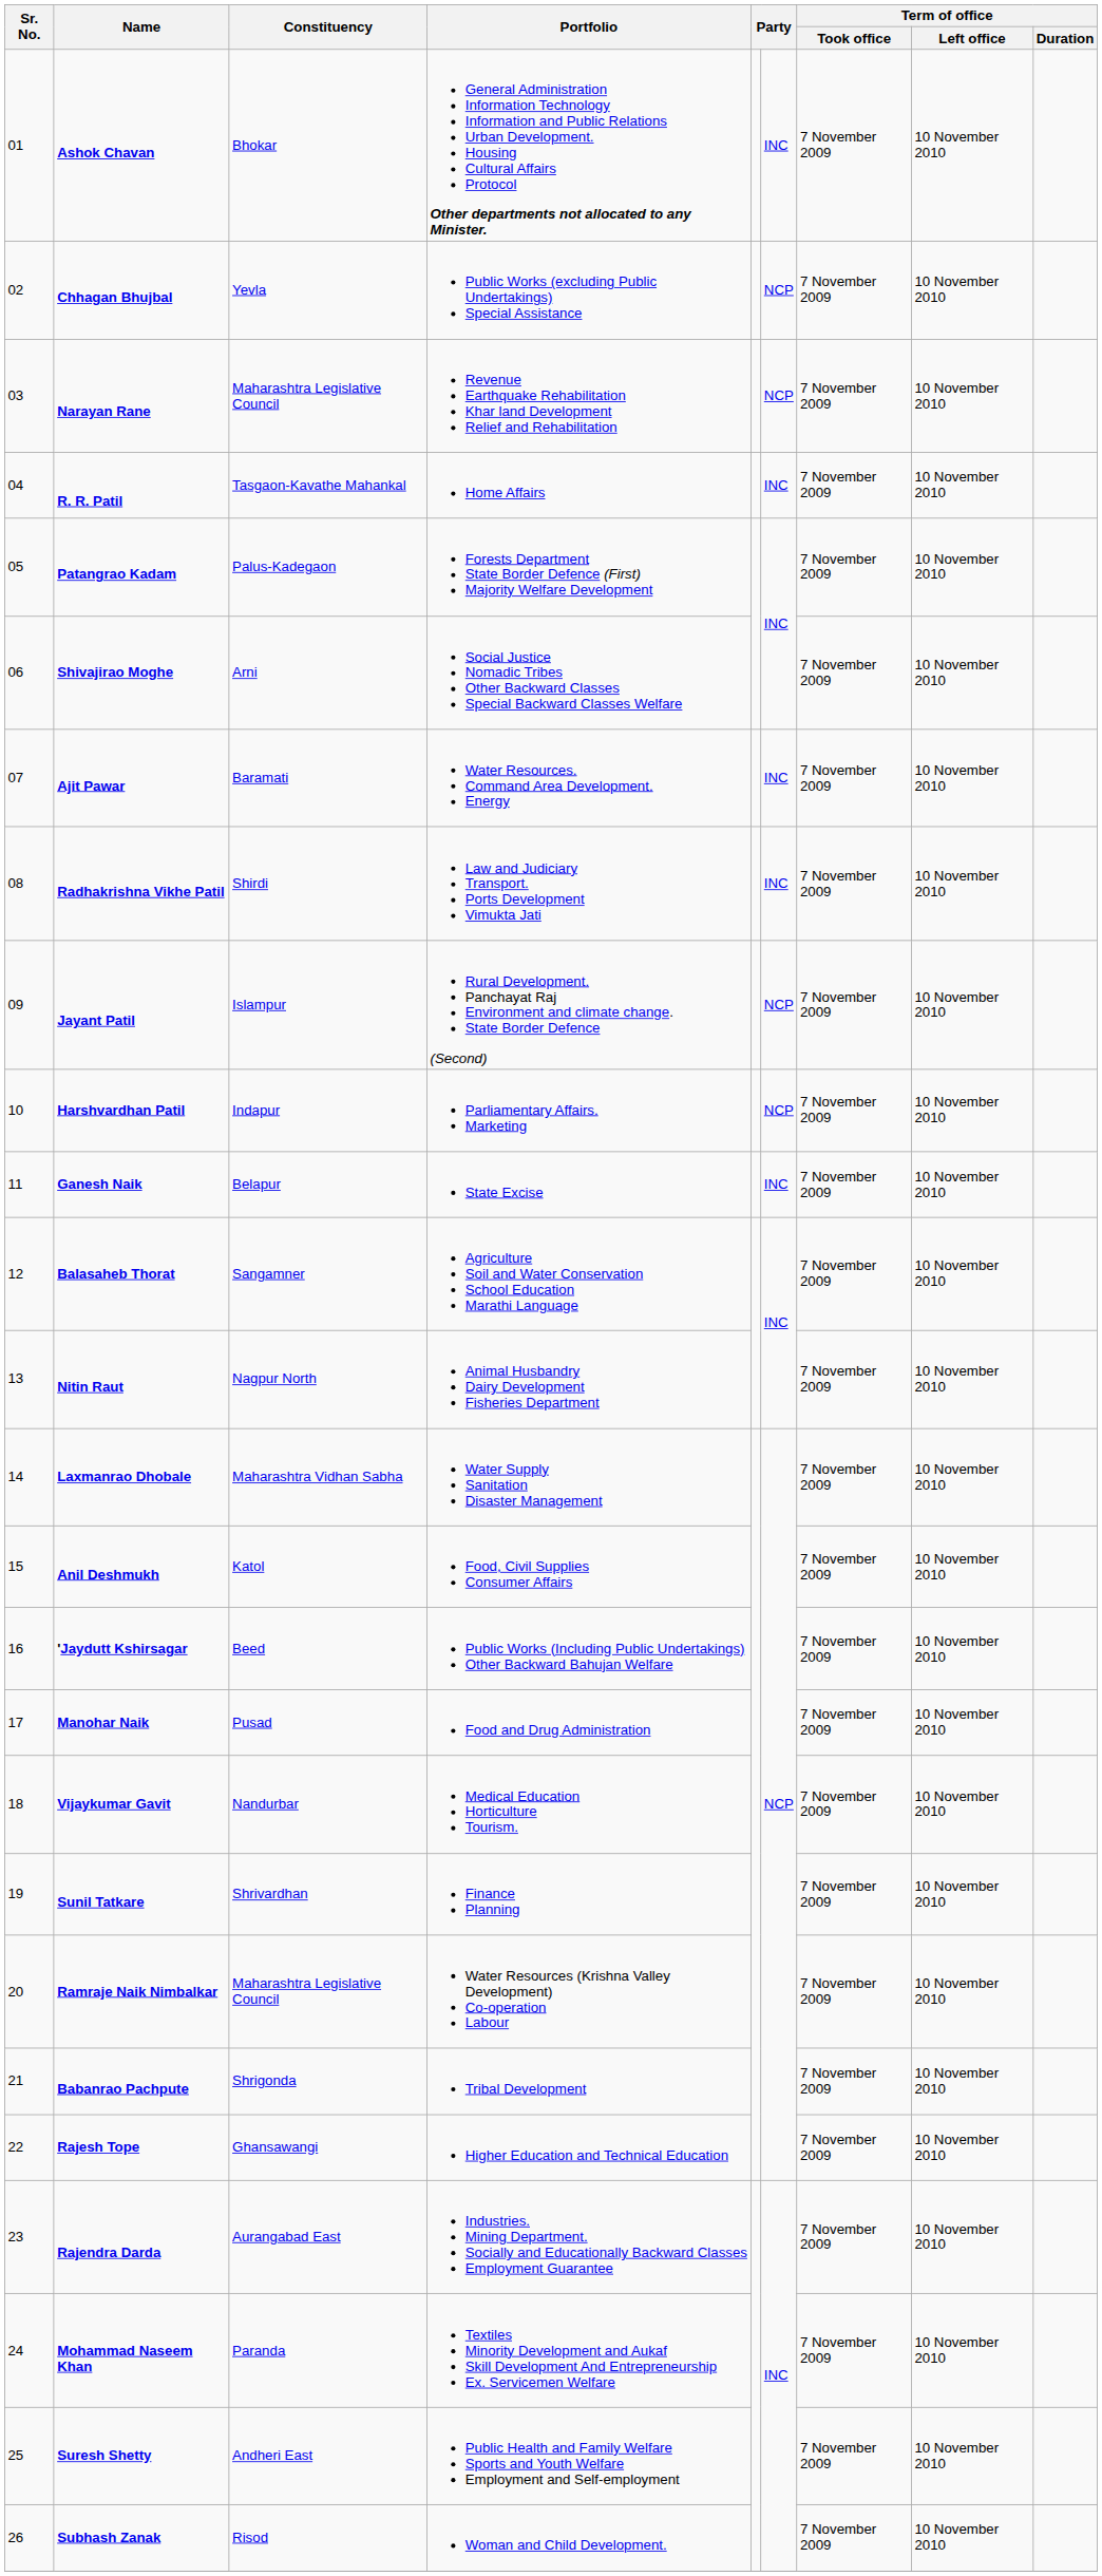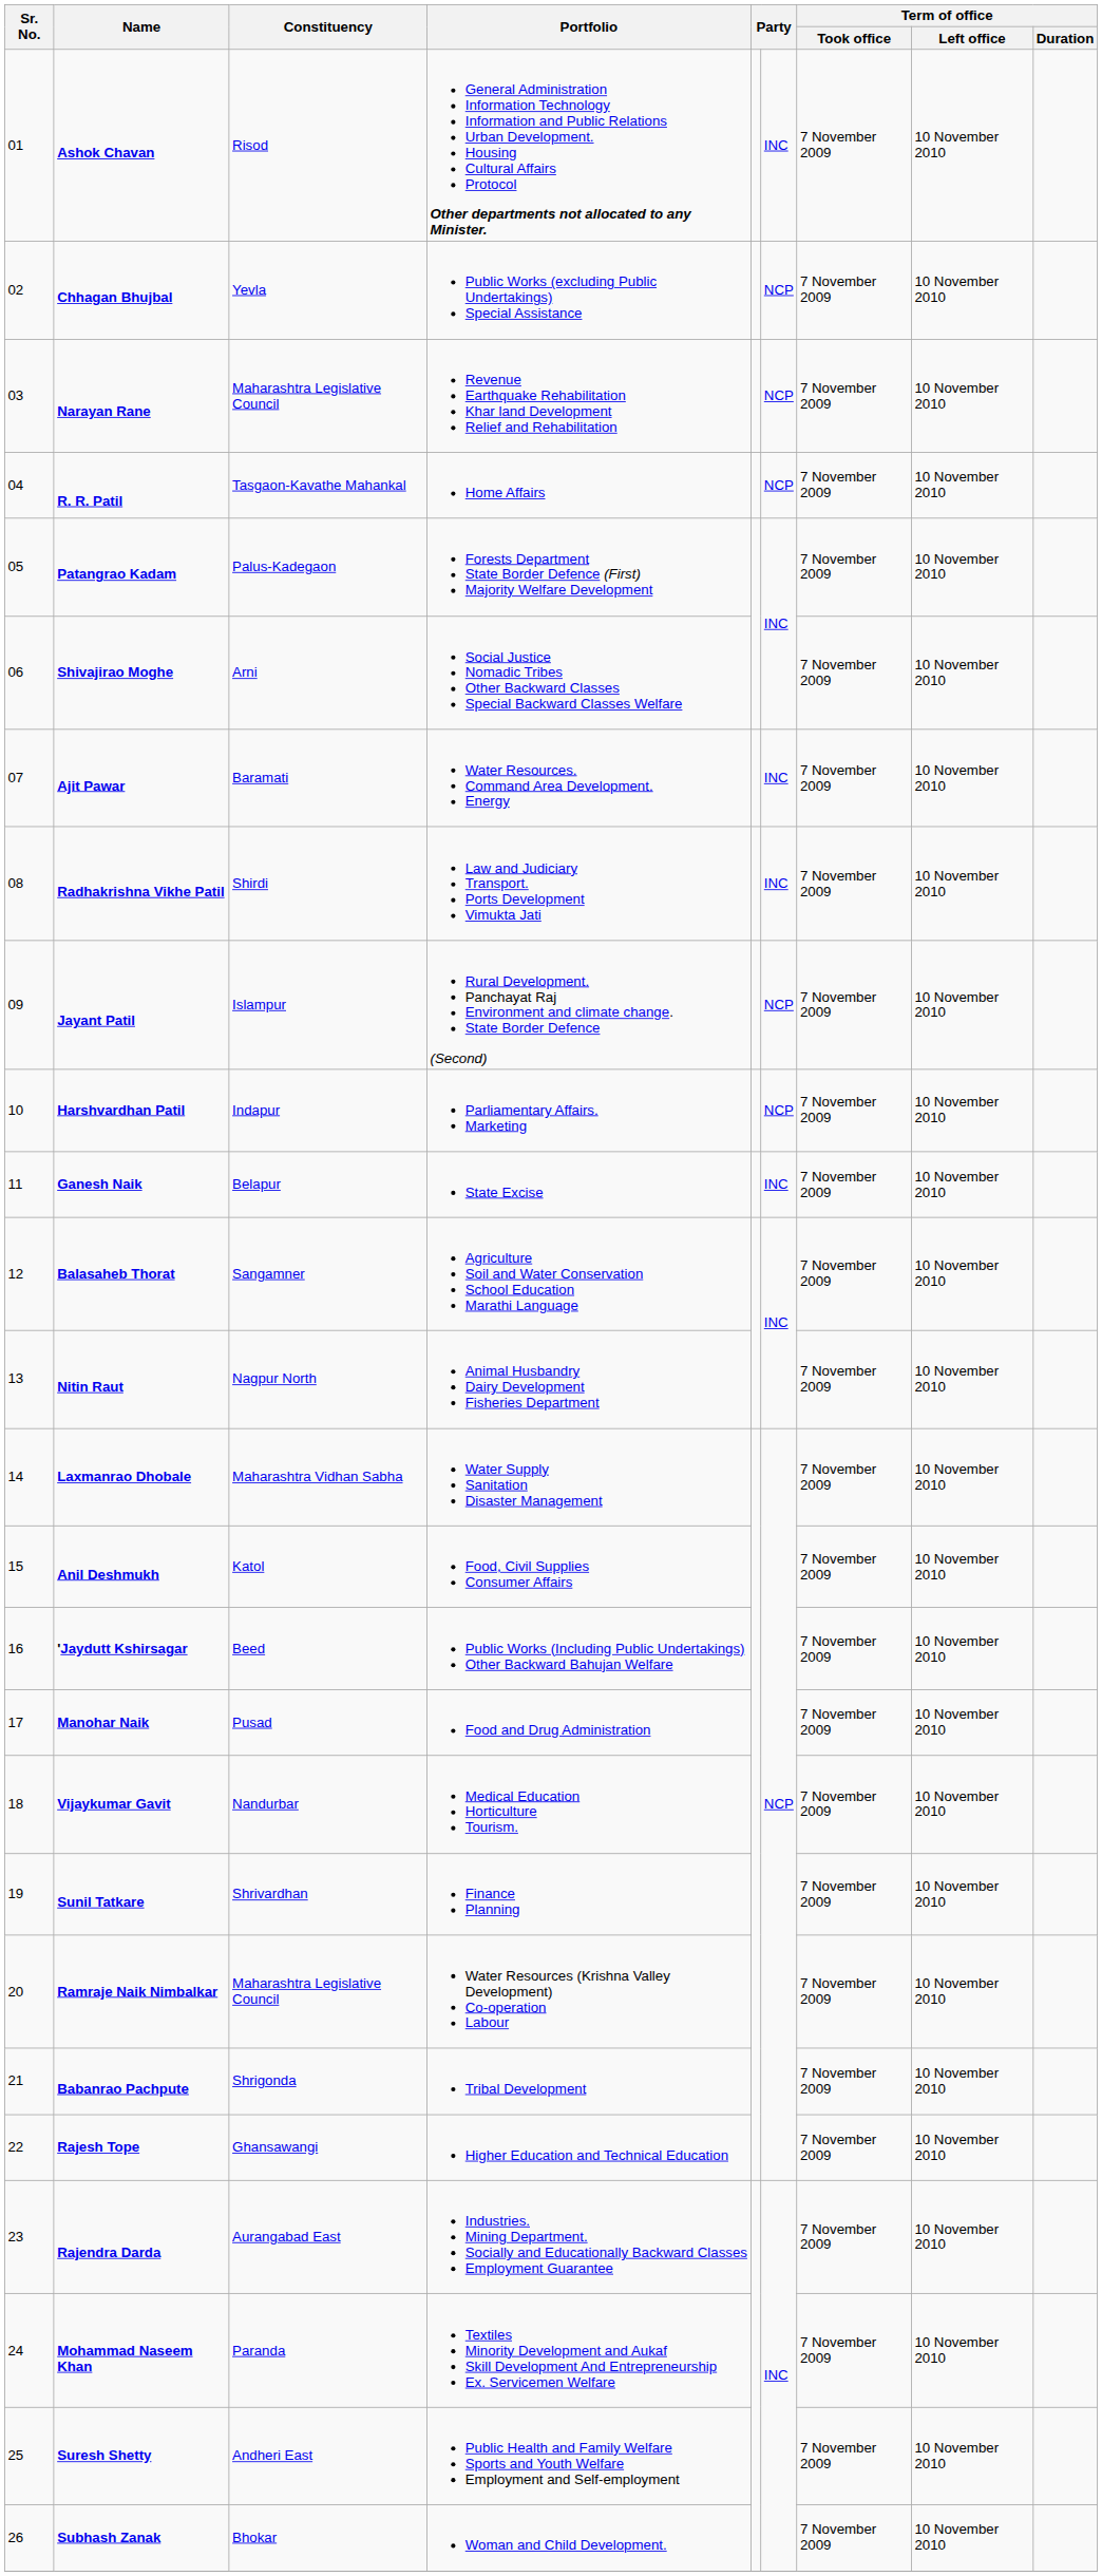Ashok Chavan | Constituency: Bhokar -> Risod
R. R. Patil | column 6: INC -> NCP
Subhash Zanak | Constituency: Risod -> Bhokar
